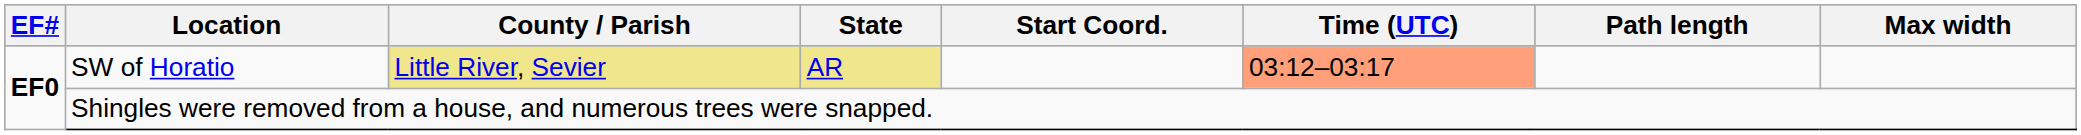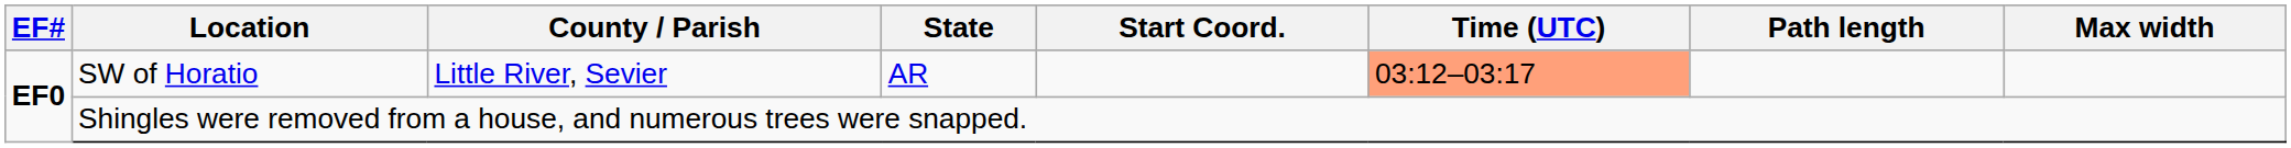SW of Horatio | County / Parish: khaki background -> no background
SW of Horatio | State: khaki background -> no background
